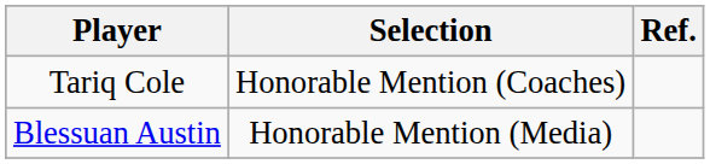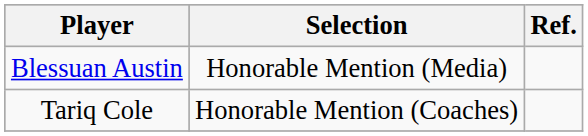rows swapped: Tariq Cole <-> Blessuan Austin
